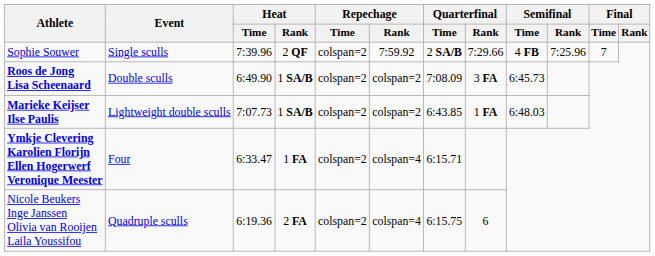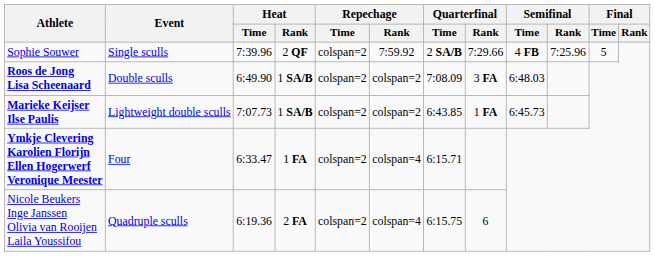Sophie Souwer | Final / Time: 7 -> 5
Roos de Jong Lisa Scheenaard | Semifinal / Time: 6:45.73 -> 6:48.03
Marieke Keijser Ilse Paulis | Semifinal / Time: 6:48.03 -> 6:45.73
